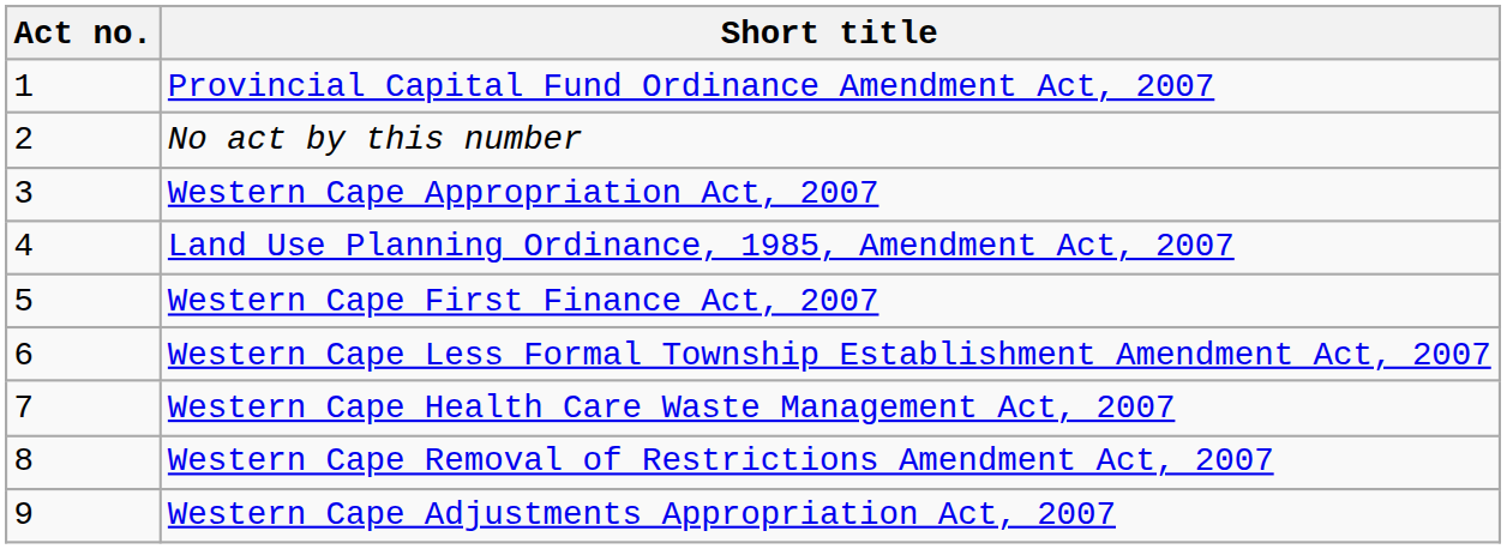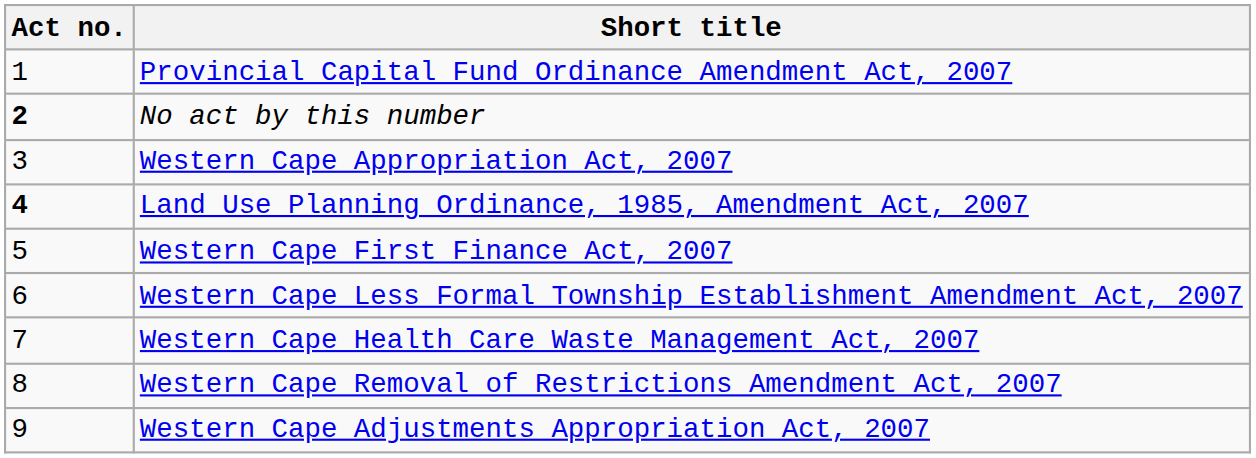No act by this number | Act no.: normal -> bold
Land Use Planning Ordinance, 1985, Amendment Act, 2007 | Act no.: normal -> bold
